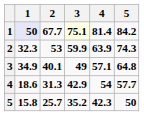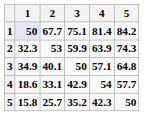row 2 | 3: lightyellow background -> no background
row 4 | 3: 49 -> 50
row 5 | 2: 31.3 -> 33.1
